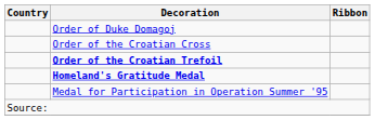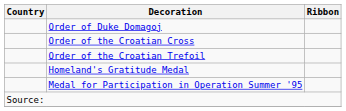Order of the Croatian Trefoil | Decoration: bold -> normal
Homeland's Gratitude Medal | Decoration: bold -> normal
